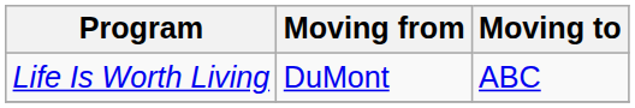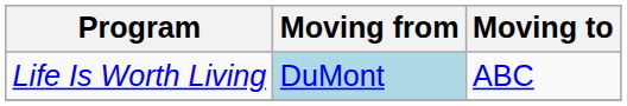Life Is Worth Living | Moving from: no background -> lightblue background
